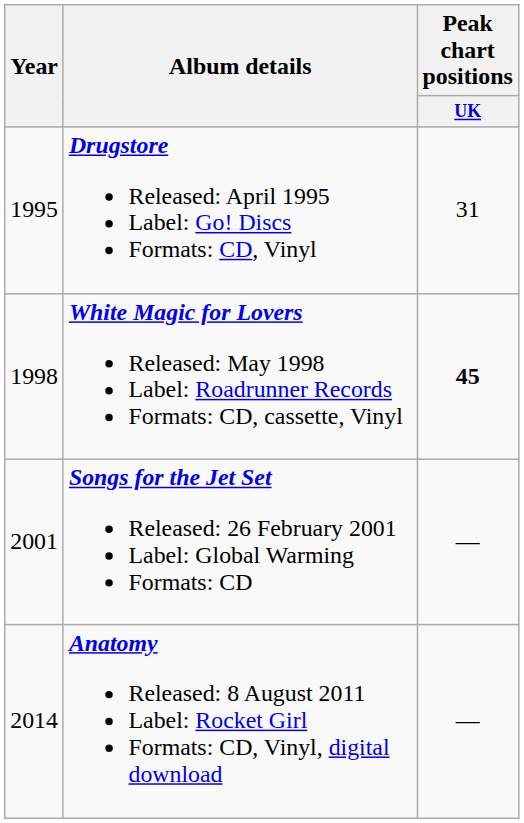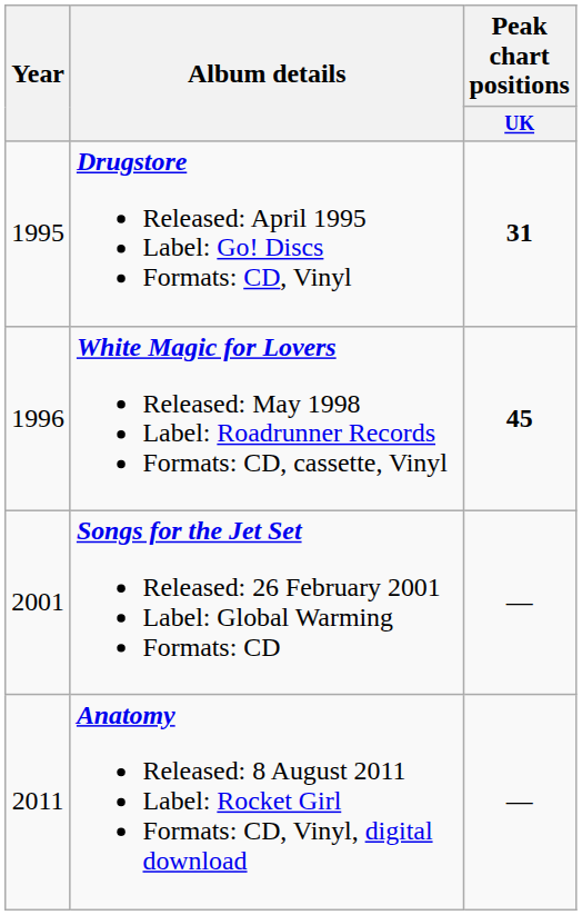row 3 | Peak chart positions / UK: normal -> bold
row 4 | Year: 1998 -> 1996
row 6 | Year: 2014 -> 2011
